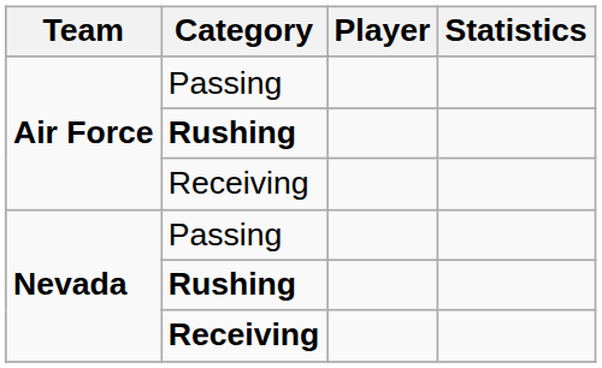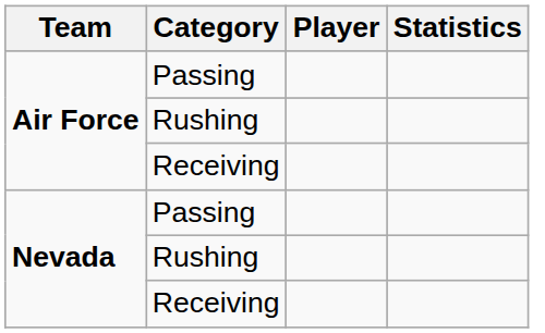Air Force / Rushing | Category: bold -> normal
Nevada / Rushing | Category: bold -> normal
Nevada / Receiving | Category: bold -> normal
